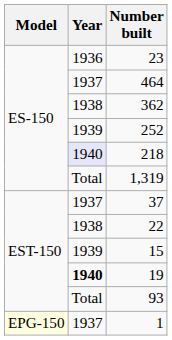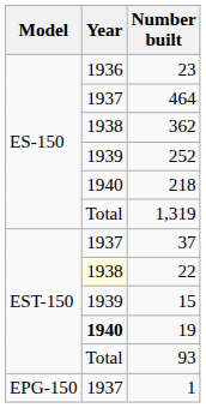218 | Year: lavender background -> no background
22 | Year: no background -> lightyellow background
1 | Model: lightyellow background -> no background
